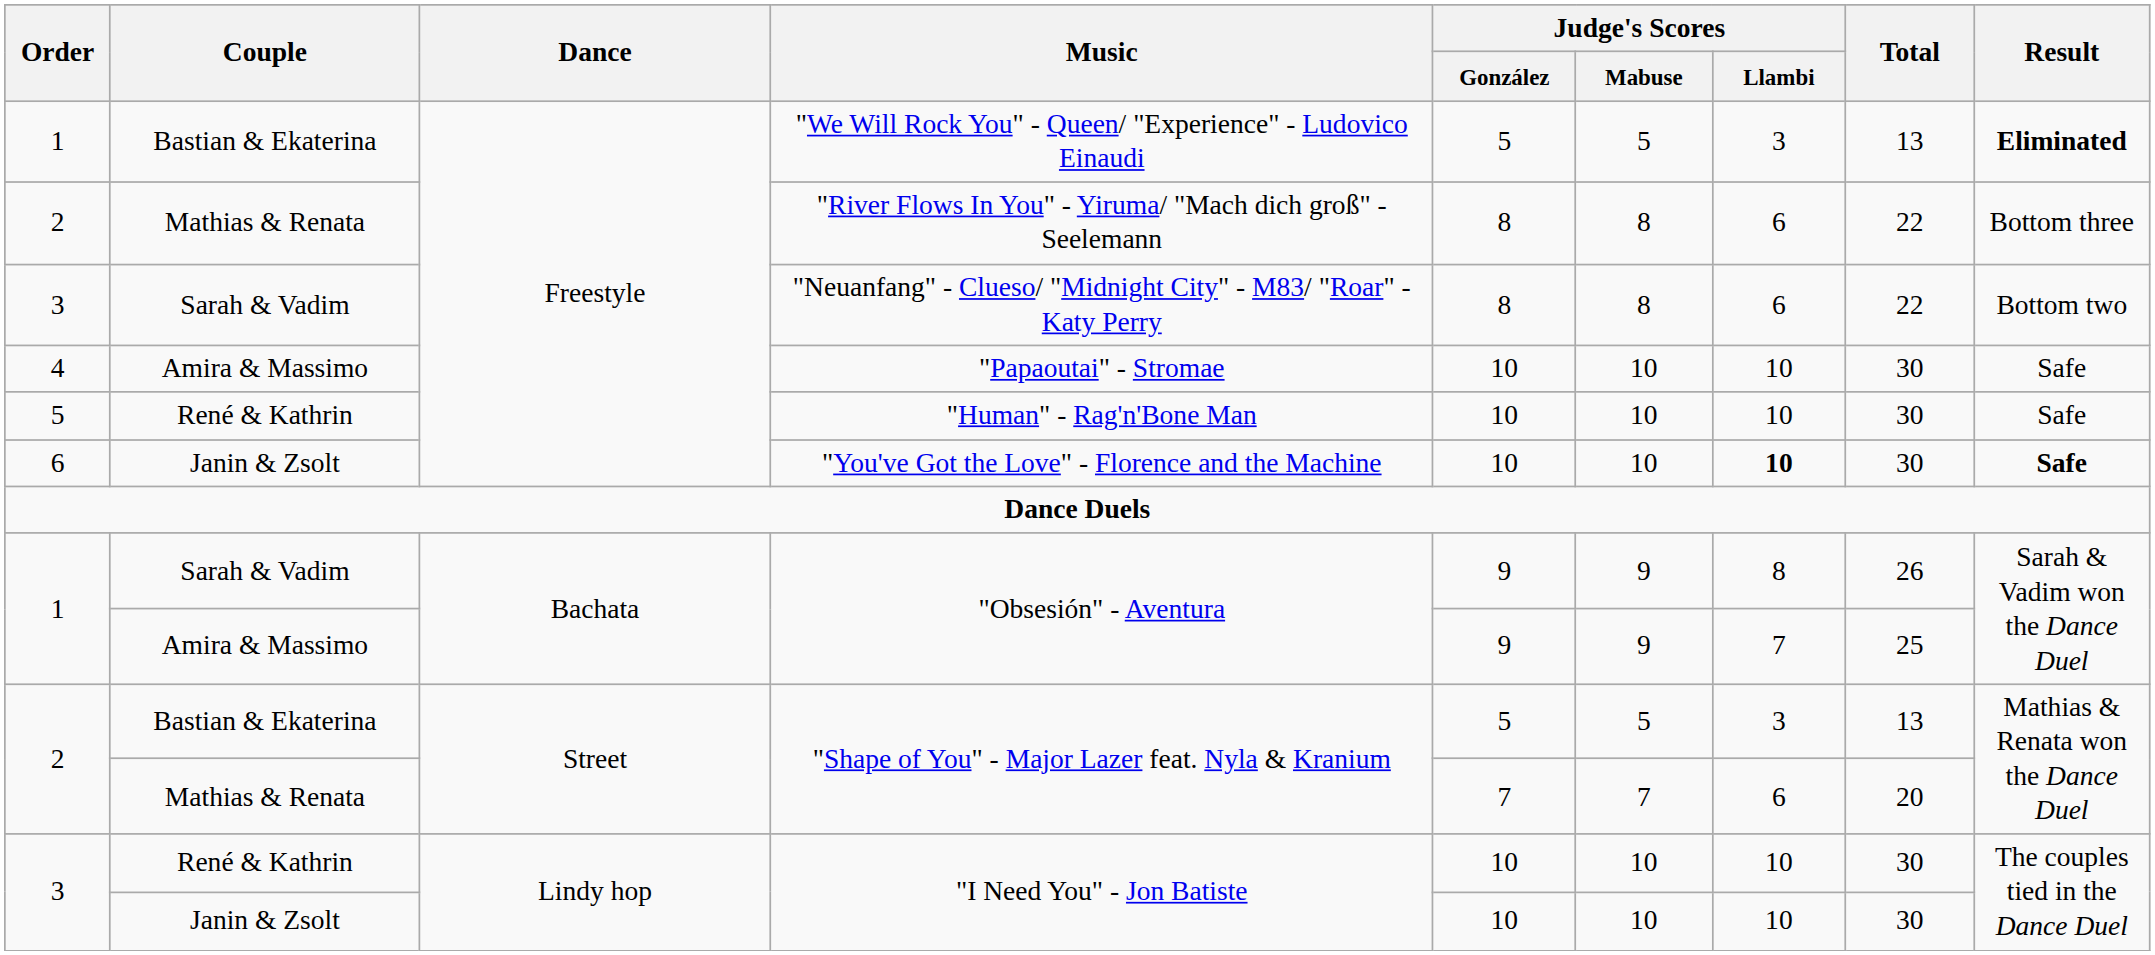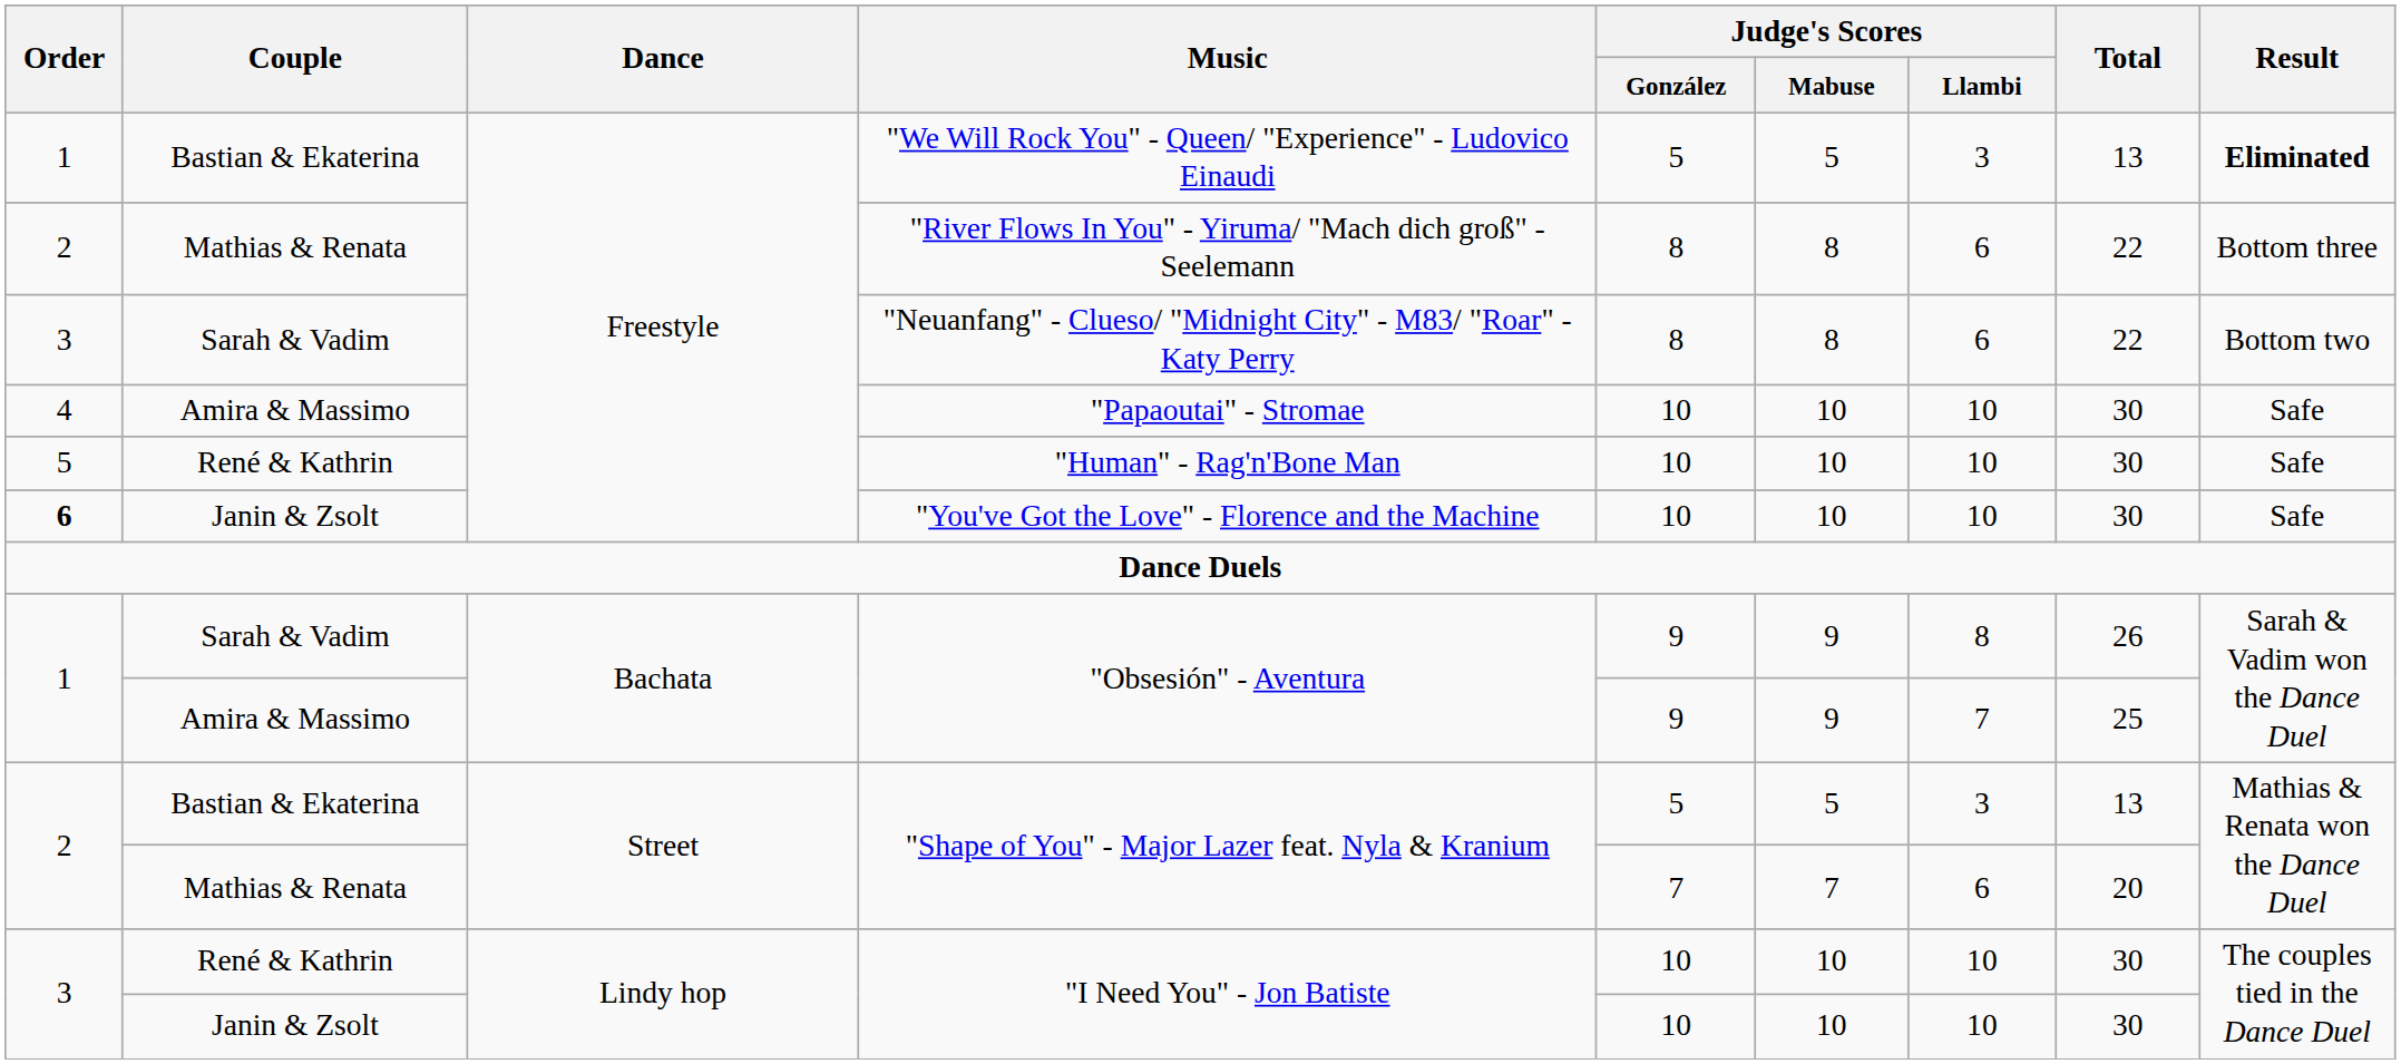"You've Got the Love" - Florence and the Machine | Order: normal -> bold
"You've Got the Love" - Florence and the Machine | Judge's Scores / Llambi: bold -> normal
"You've Got the Love" - Florence and the Machine | Result: bold -> normal
